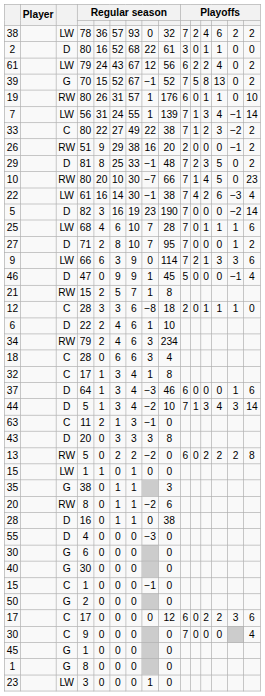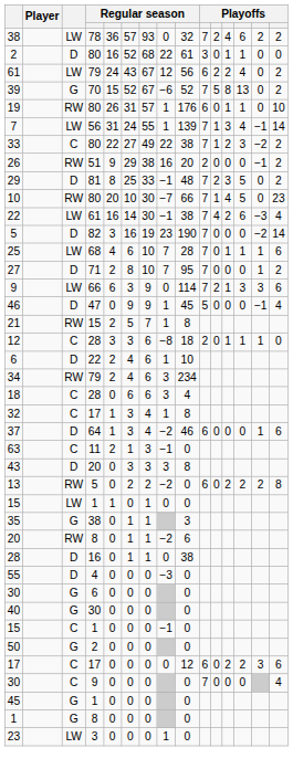39 | column 8: −1 -> −6
37 | column 8: −3 -> −2
- row: 44 | D | 5 | 1 | 3 | 4 | −2 | 10 | 7 | 1 | 3 | 4 | 3 | 14
